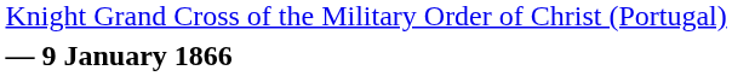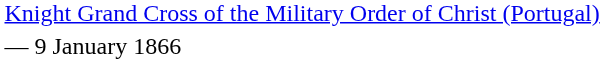— 9 January 1866 | column 1: bold -> normal
